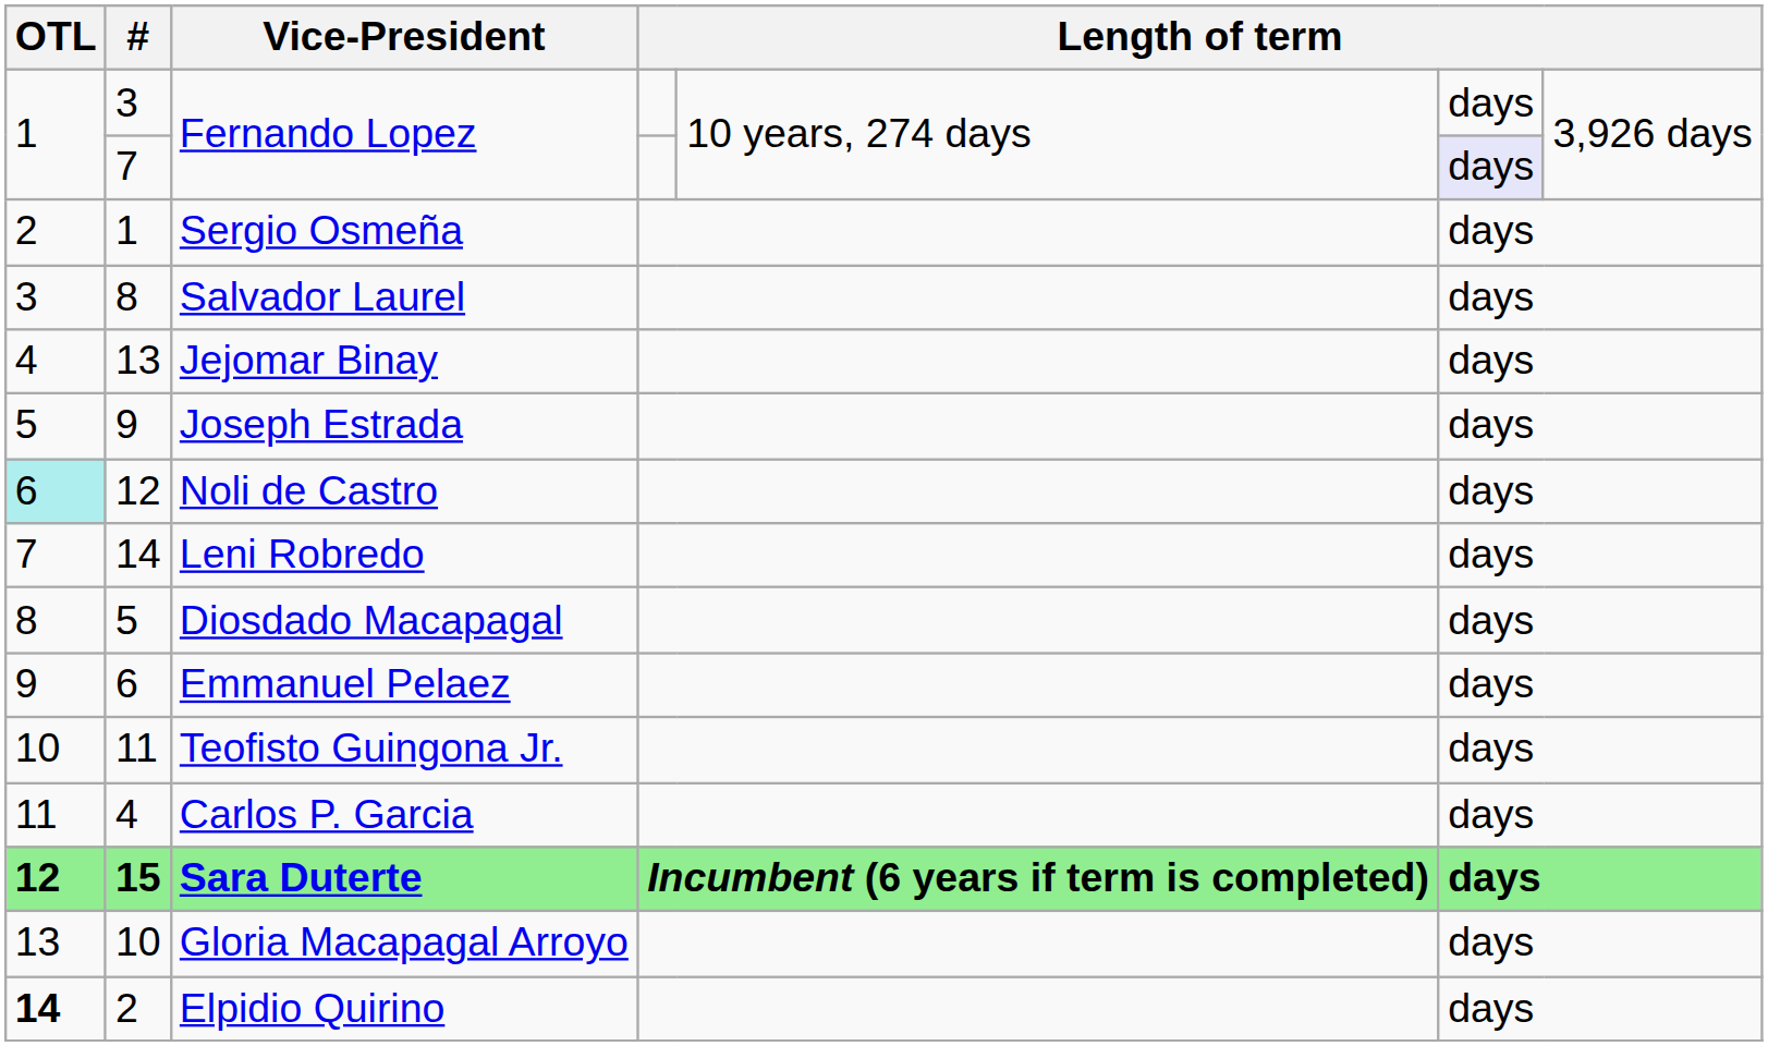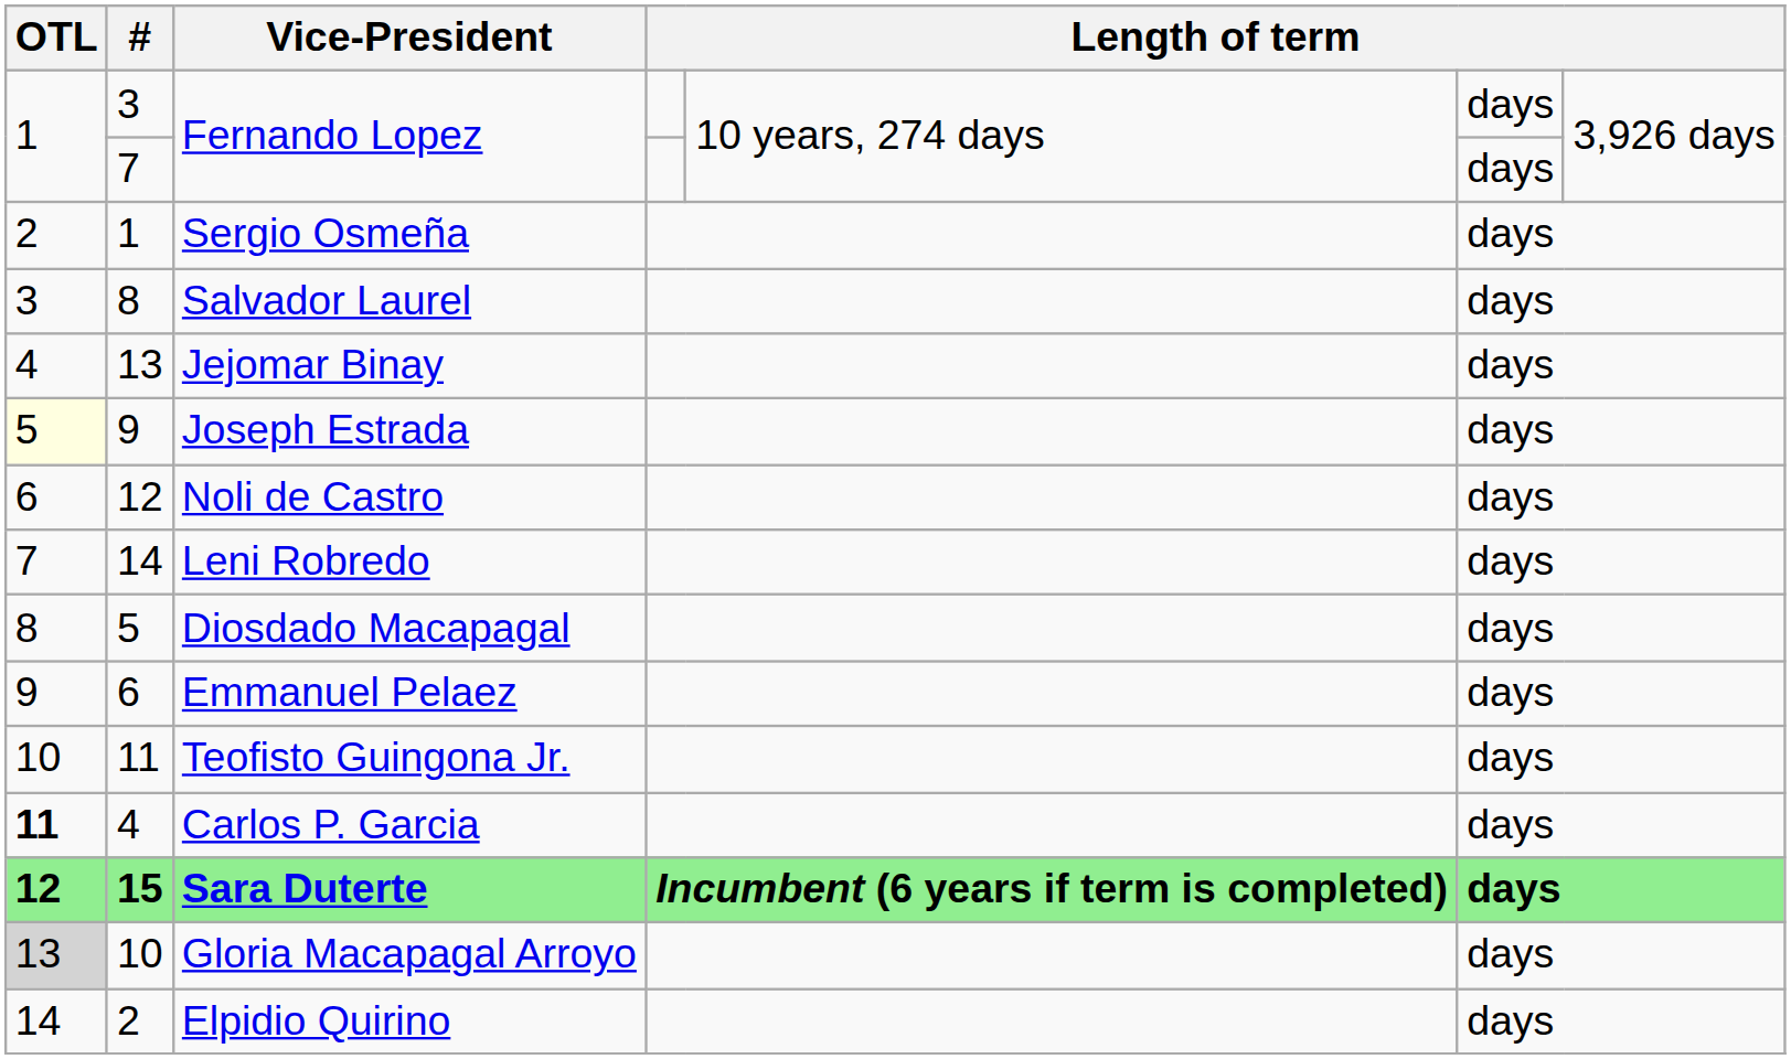7 / Fernando Lopez | column 6: lavender background -> no background
Joseph Estrada | OTL: no background -> lightyellow background
Noli de Castro | OTL: paleturquoise background -> no background
Carlos P. Garcia | OTL: normal -> bold
Gloria Macapagal Arroyo | OTL: no background -> lightgrey background
Elpidio Quirino | OTL: bold -> normal
